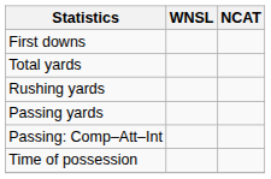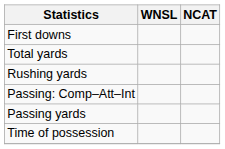rows swapped: Passing yards <-> Passing: Comp–Att–Int
